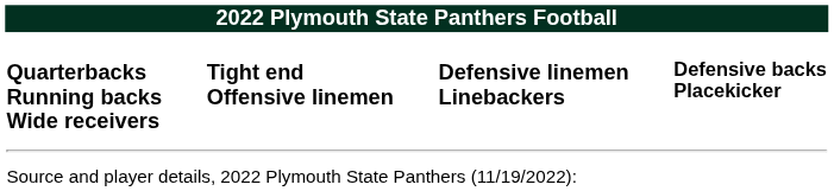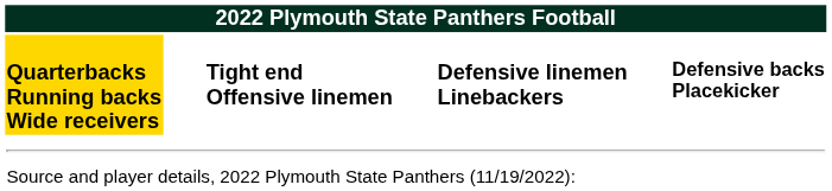Quarterbacks Running backs Wide receivers | column 1: no background -> gold background
